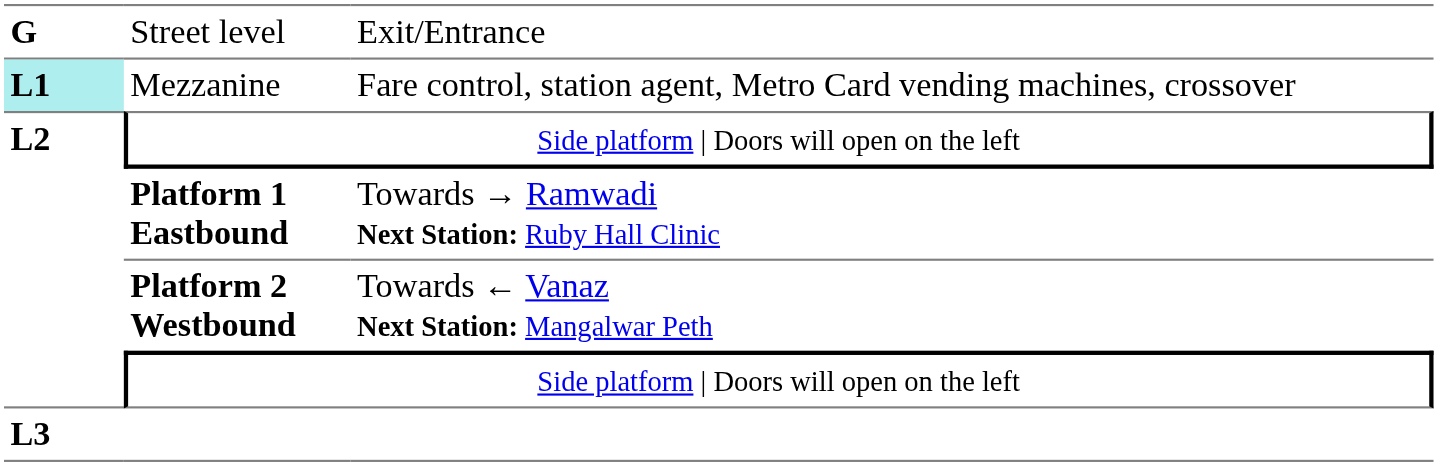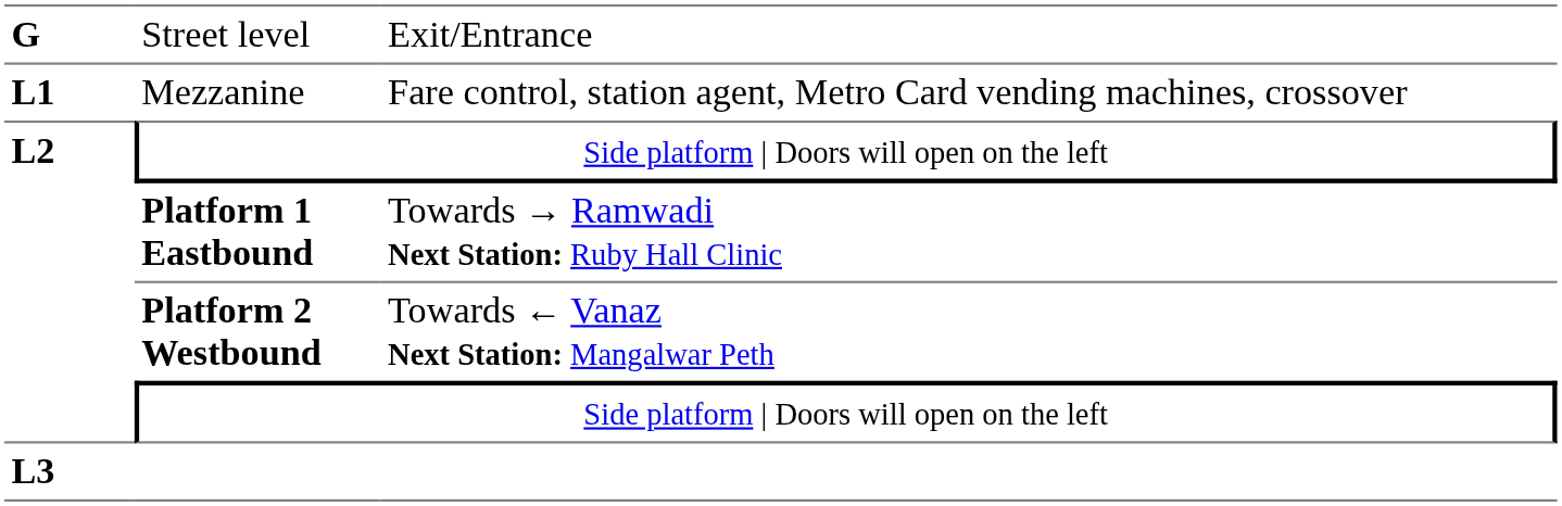Mezzanine | column 1: paleturquoise background -> no background
